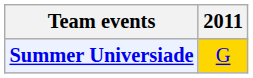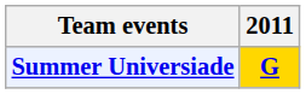Summer Universiade | 2011: normal -> bold
